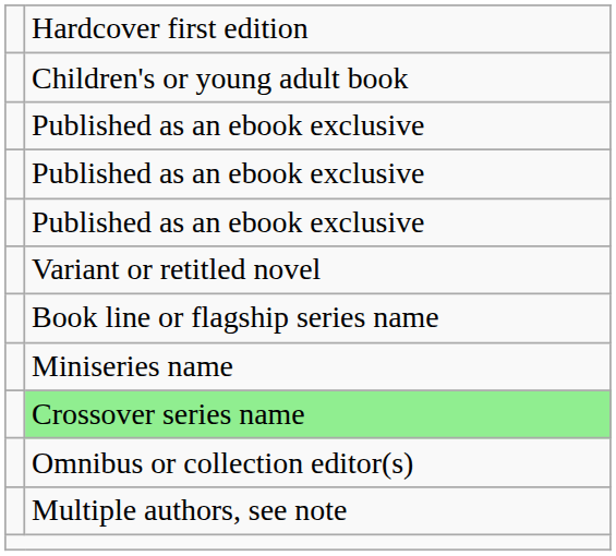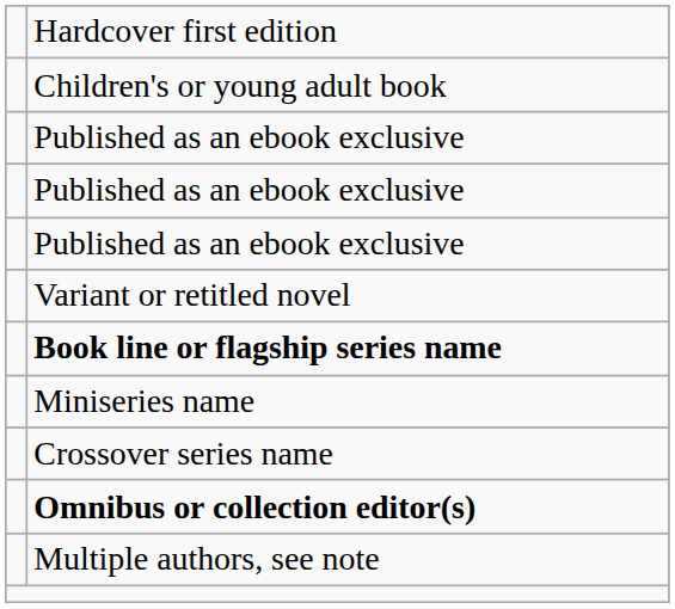row 7 | column 2: normal -> bold
row 9 | column 2: lightgreen background -> no background
row 10 | column 2: normal -> bold
